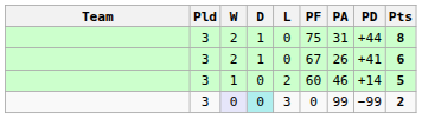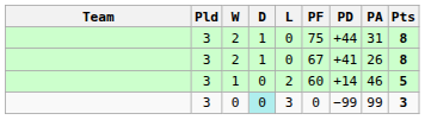columns swapped: PA <-> PD
row 3 | Pts: 6 -> 8
row 5 | W: lavender background -> no background
row 5 | Pts: 2 -> 3
